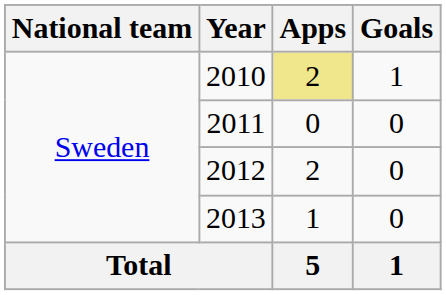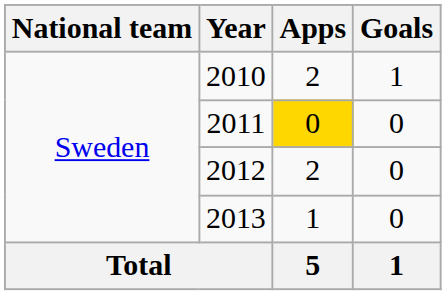2010 | Apps: khaki background -> no background
2011 | Apps: no background -> gold background
